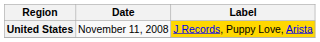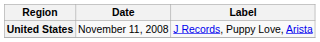United States | Label: gold background -> no background
